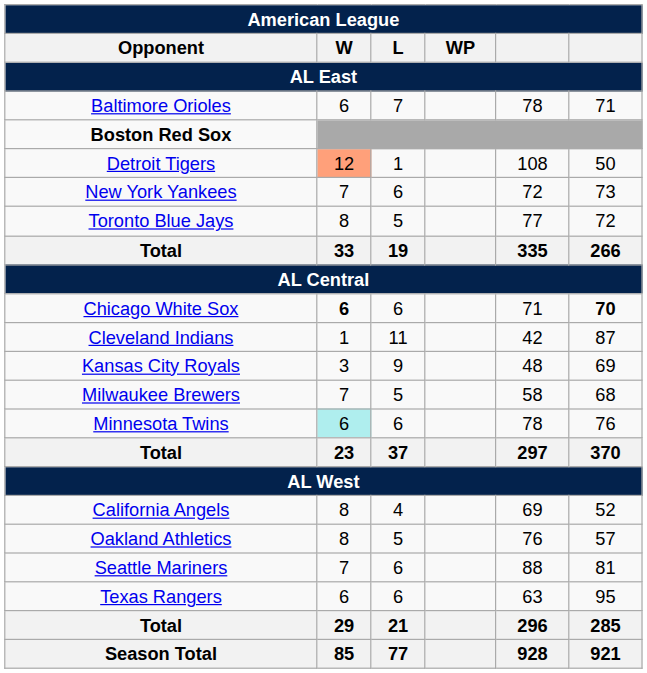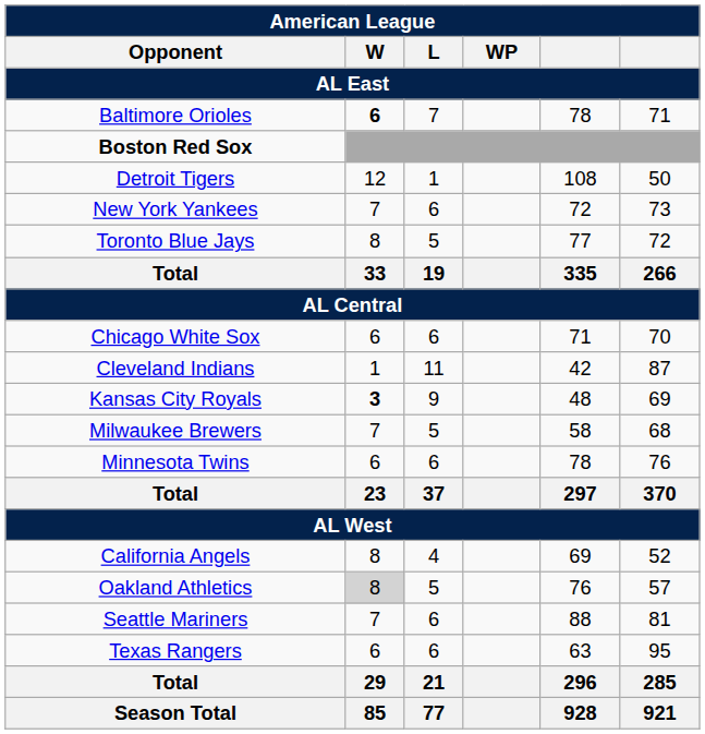Baltimore Orioles | W: normal -> bold
Detroit Tigers | W: lightsalmon background -> no background
Chicago White Sox | W: bold -> normal
Chicago White Sox | column 6: bold -> normal
Kansas City Royals | W: normal -> bold
Minnesota Twins | W: paleturquoise background -> no background
Oakland Athletics | W: no background -> lightgrey background
